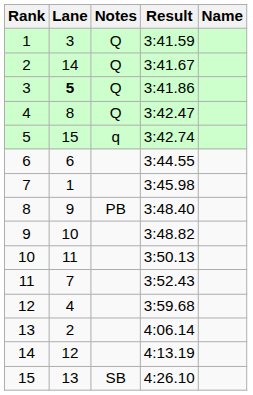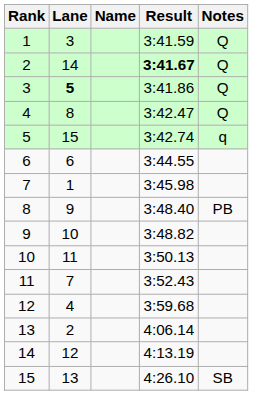columns swapped: Name <-> Notes
row 3 | Result: normal -> bold
